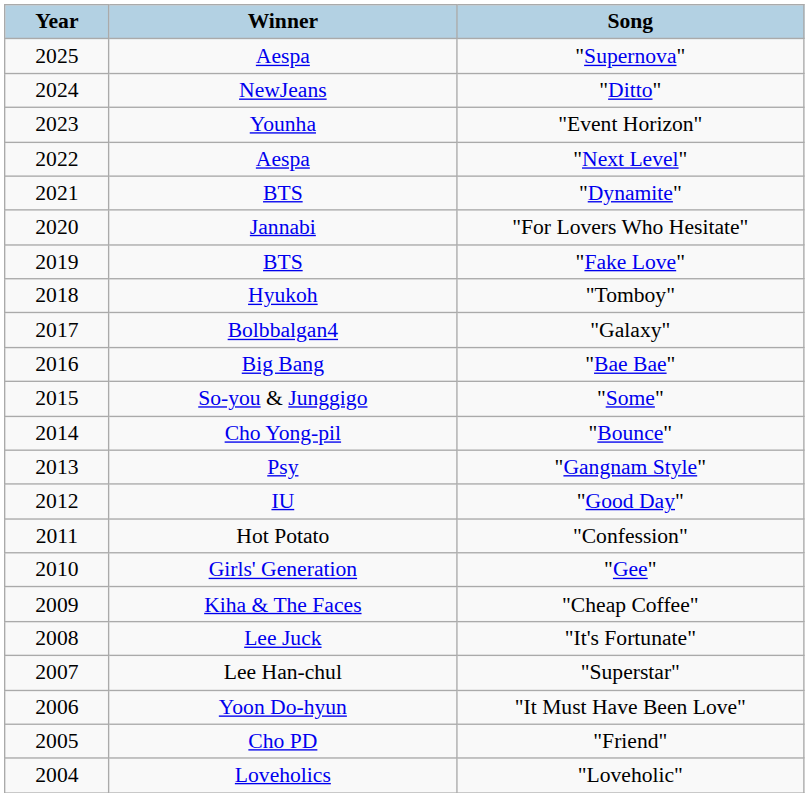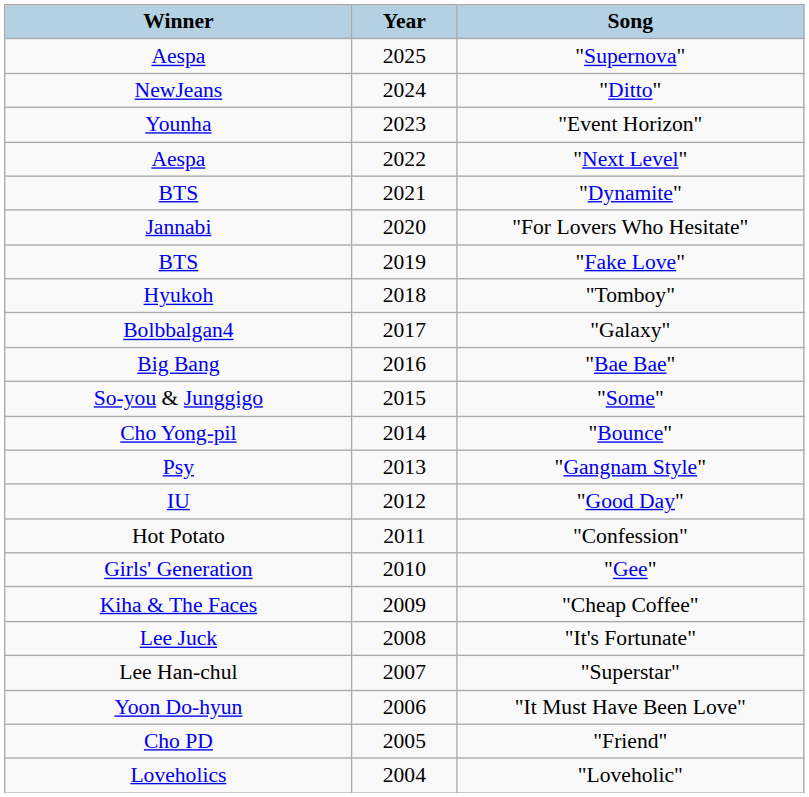columns swapped: Year <-> Winner
